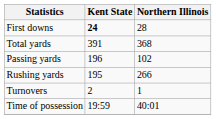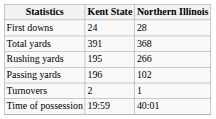First downs | Kent State: bold -> normal
rows swapped: Rushing yards <-> Passing yards
